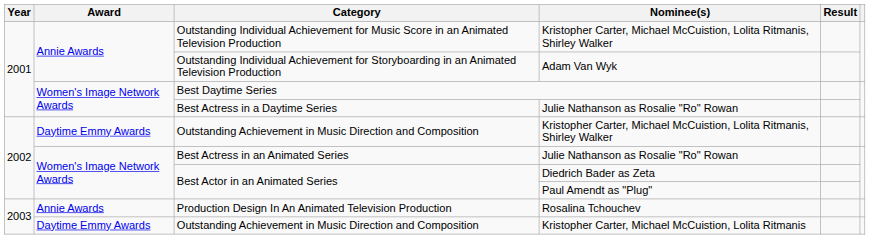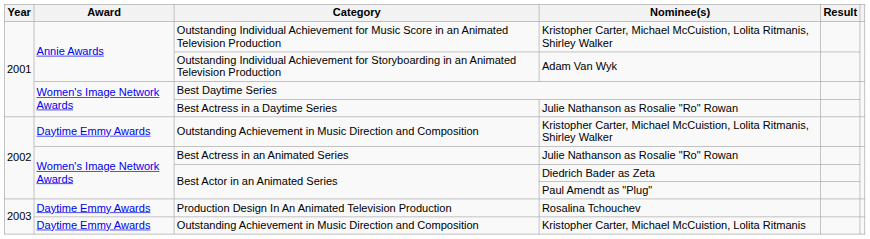Production Design In An Animated Television Production | Award: Annie Awards -> Daytime Emmy Awards
